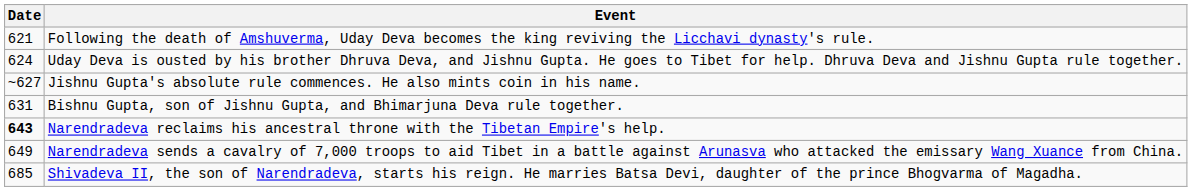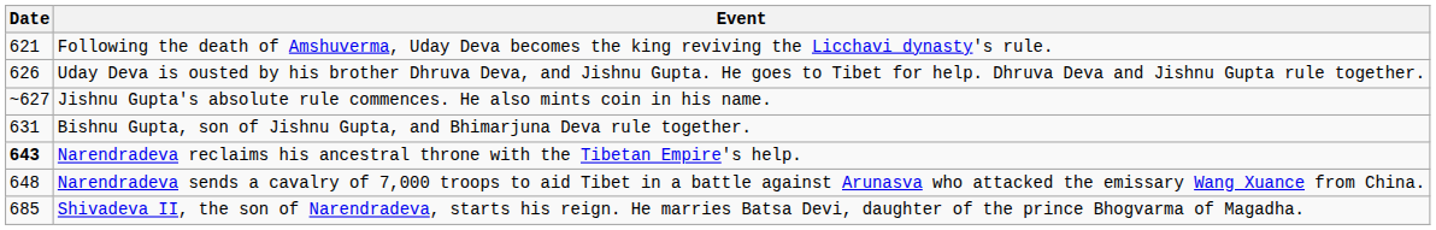row 3 | Date: 624 -> 626
row 7 | Date: 649 -> 648
